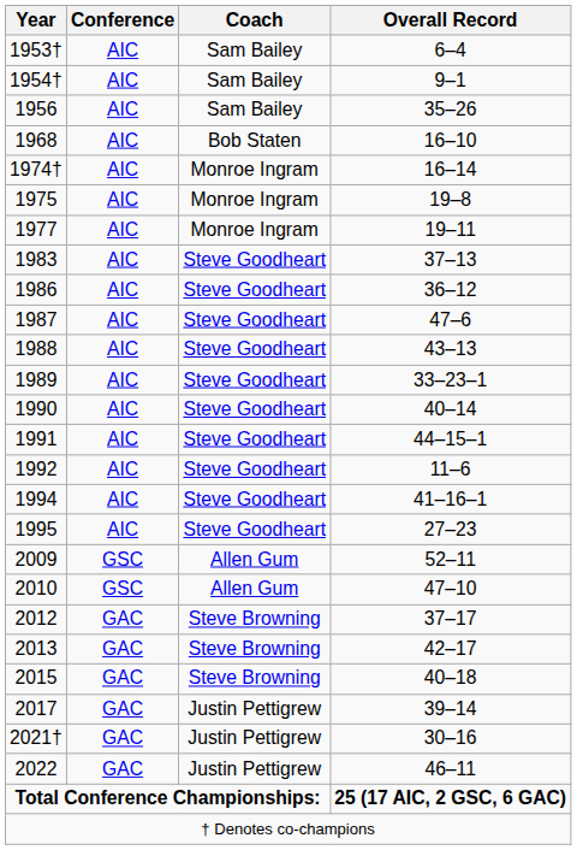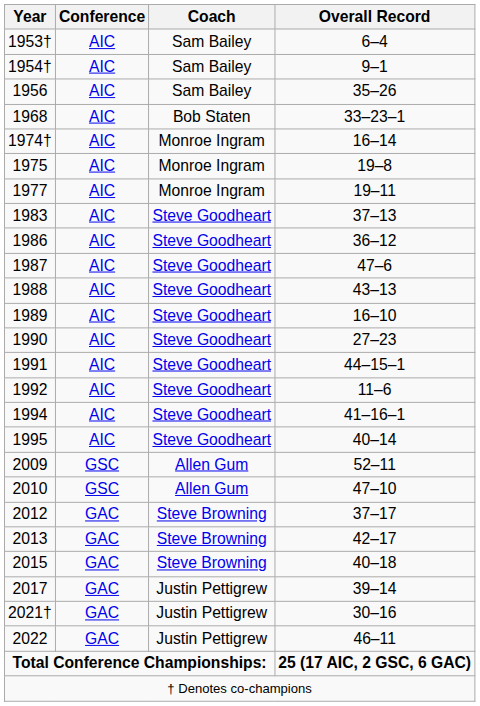1968 | Overall Record: 16–10 -> 33–23–1
1989 | Overall Record: 33–23–1 -> 16–10
1990 | Overall Record: 40–14 -> 27–23
1995 | Overall Record: 27–23 -> 40–14
